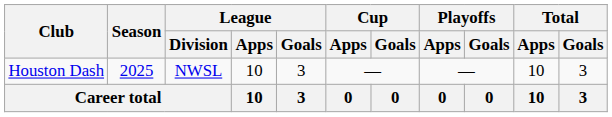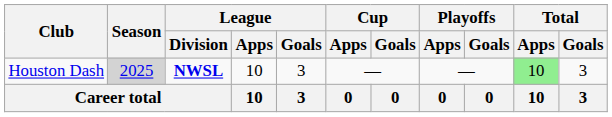Houston Dash | Season: no background -> lightgrey background
Houston Dash | League / Division: normal -> bold
Houston Dash | Total / Apps: no background -> lightgreen background
